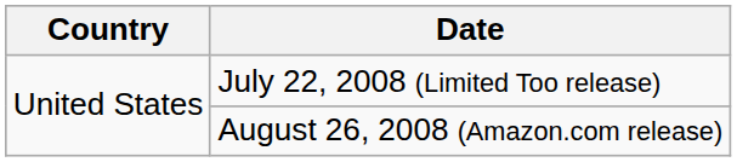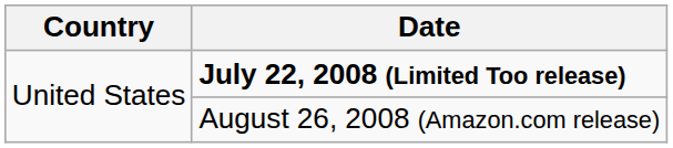July 22, 2008 (Limited Too release) | Date: normal -> bold
